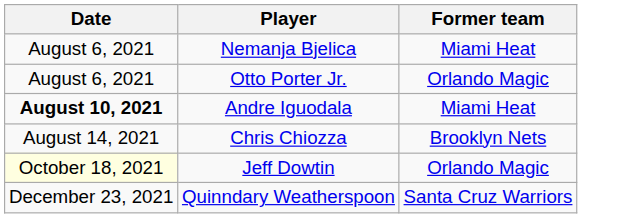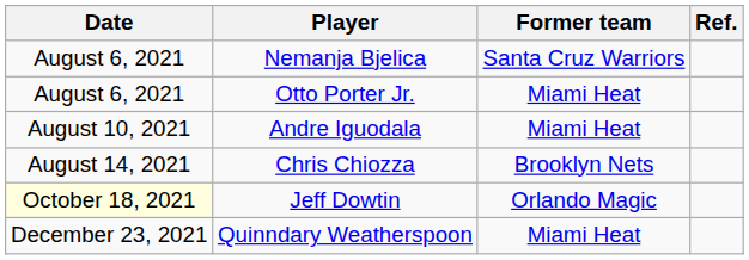+ column: Ref.
Nemanja Bjelica | Former team: Miami Heat -> Santa Cruz Warriors
Otto Porter Jr. | Former team: Orlando Magic -> Miami Heat
Andre Iguodala | Date: bold -> normal
Quinndary Weatherspoon | Former team: Santa Cruz Warriors -> Miami Heat
